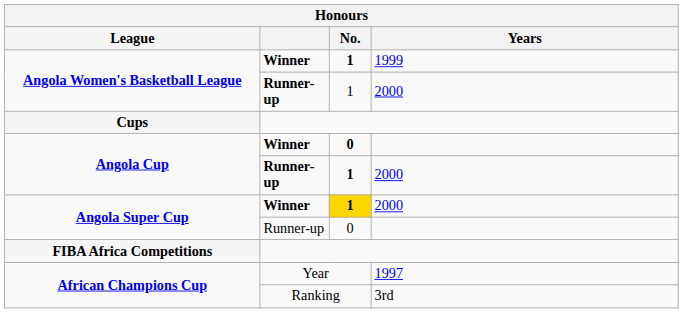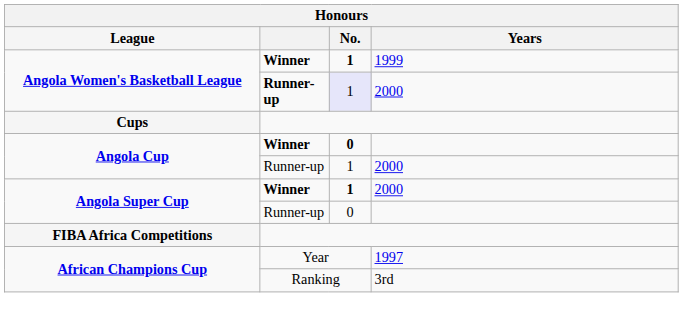Angola Women's Basketball League / 2000 | No.: no background -> lavender background
Angola Cup / 2000 | column 2: bold -> normal
Angola Cup / 2000 | No.: bold -> normal
Angola Super Cup / 2000 | No.: gold background -> no background
